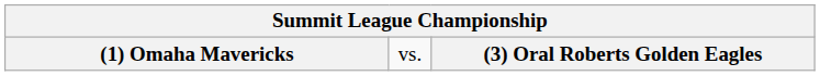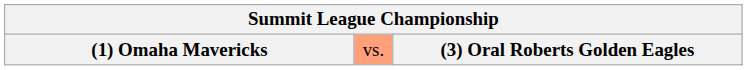(1) Omaha Mavericks | column 2: no background -> lightsalmon background
